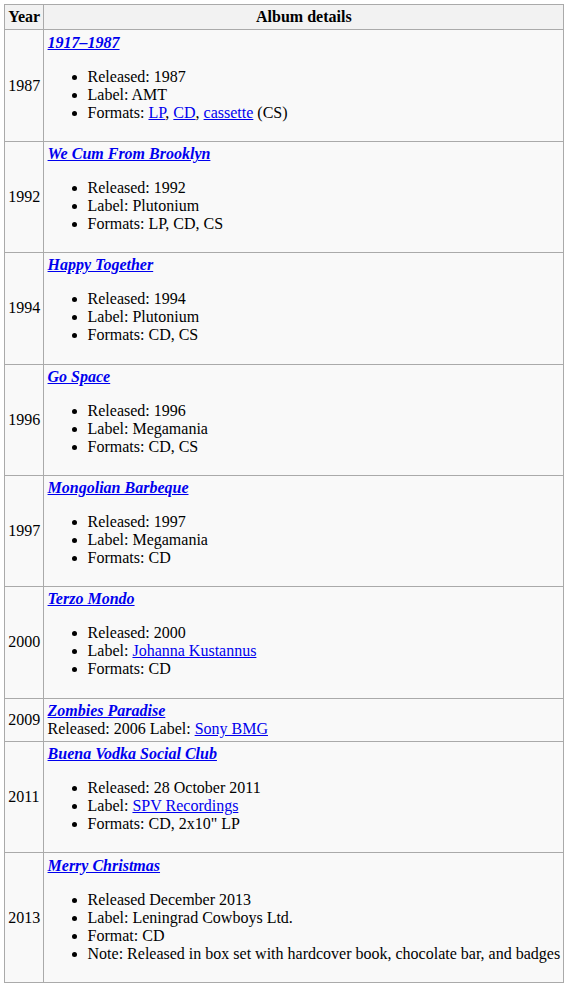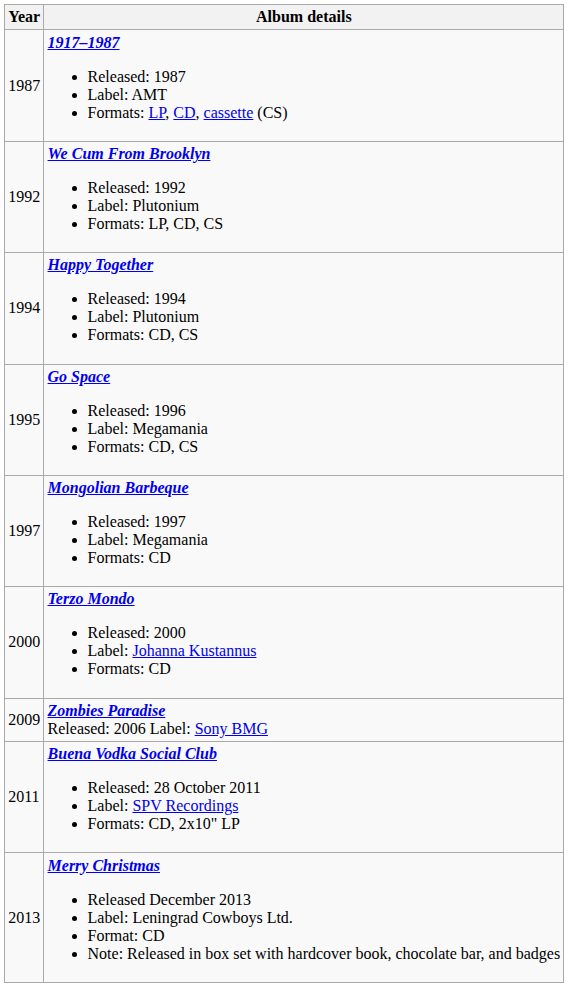Go Space Released: 1996 Label: Megamania Formats: CD, CS | Year: 1996 -> 1995
